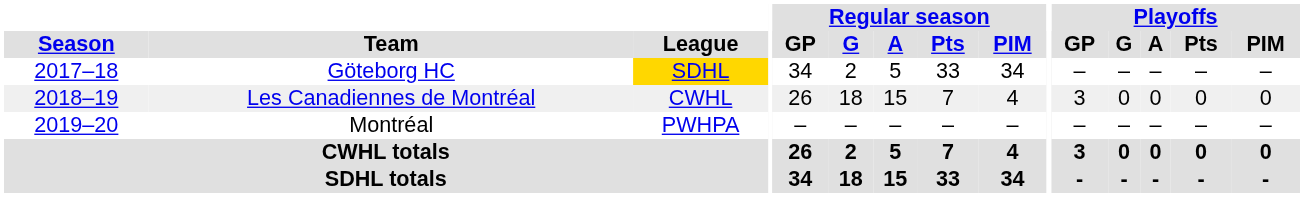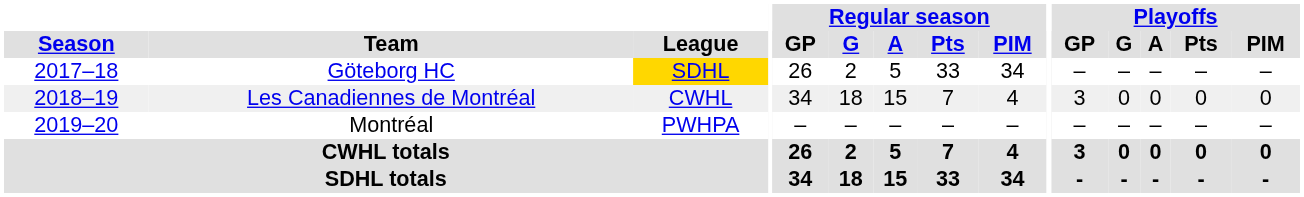Göteborg HC | Regular season / GP: 34 -> 26
Les Canadiennes de Montréal | Regular season / GP: 26 -> 34
